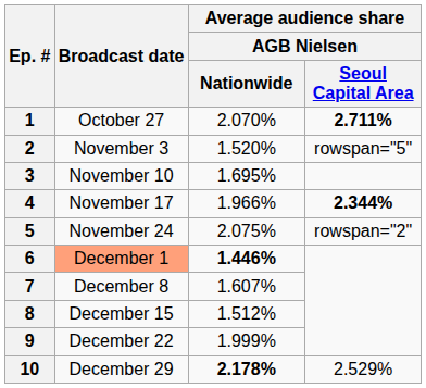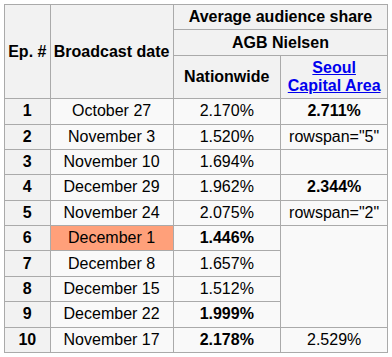1 | Average audience share / AGB Nielsen / Nationwide: 2.070% -> 2.170%
3 | Average audience share / AGB Nielsen / Nationwide: 1.695% -> 1.694%
4 | Broadcast date: November 17 -> December 29
4 | Average audience share / AGB Nielsen / Nationwide: 1.966% -> 1.962%
7 | Average audience share / AGB Nielsen / Nationwide: 1.607% -> 1.657%
9 | Average audience share / AGB Nielsen / Nationwide: normal -> bold
10 | Broadcast date: December 29 -> November 17
